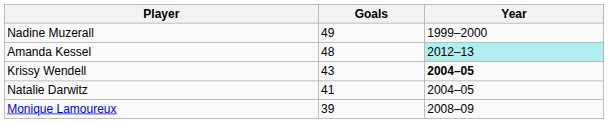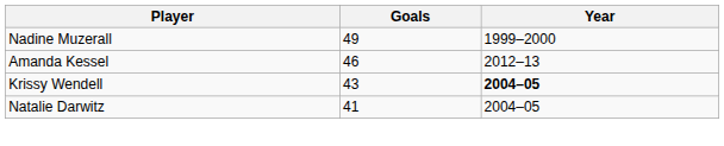Amanda Kessel | Goals: 48 -> 46
Amanda Kessel | Year: paleturquoise background -> no background
- row: Monique Lamoureux | 39 | 2008–09
